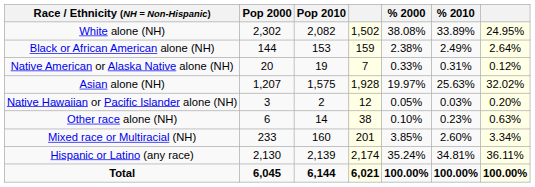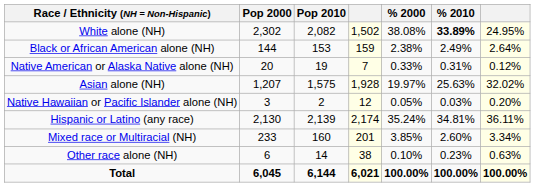White alone (NH) | % 2010: normal -> bold
rows swapped: Other race alone (NH) <-> Hispanic or Latino (any race)
